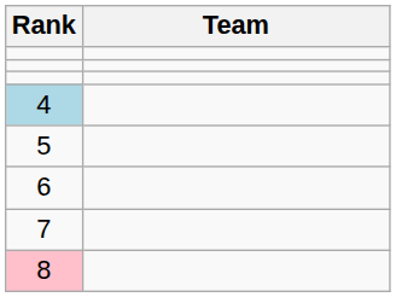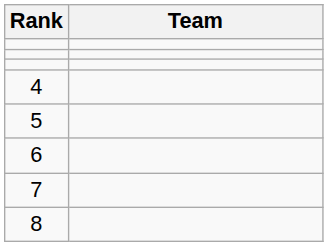row 5 | Rank: lightblue background -> no background
row 9 | Rank: pink background -> no background
